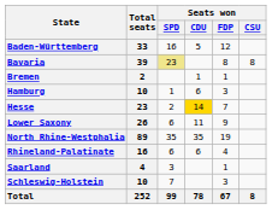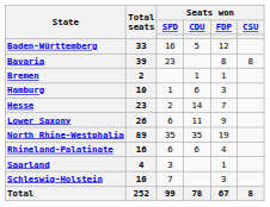Bavaria | Seats won / SPD: khaki background -> no background
Hesse | Seats won / CDU: gold background -> no background
